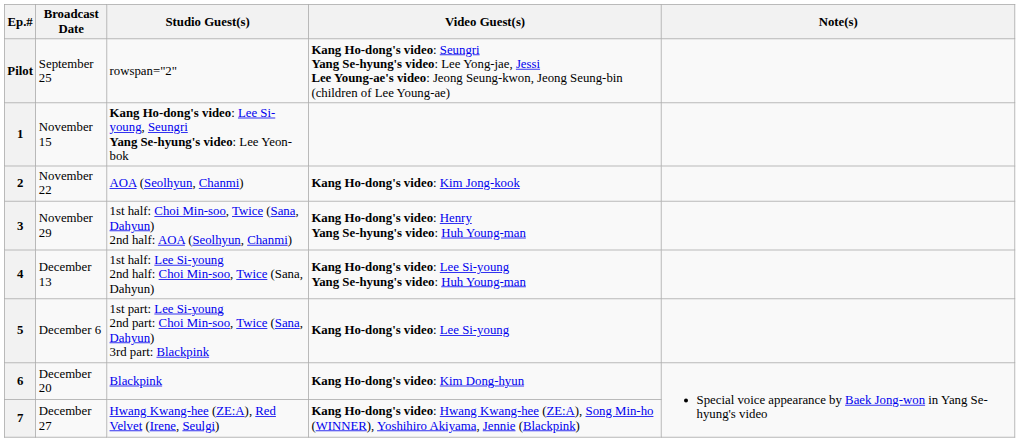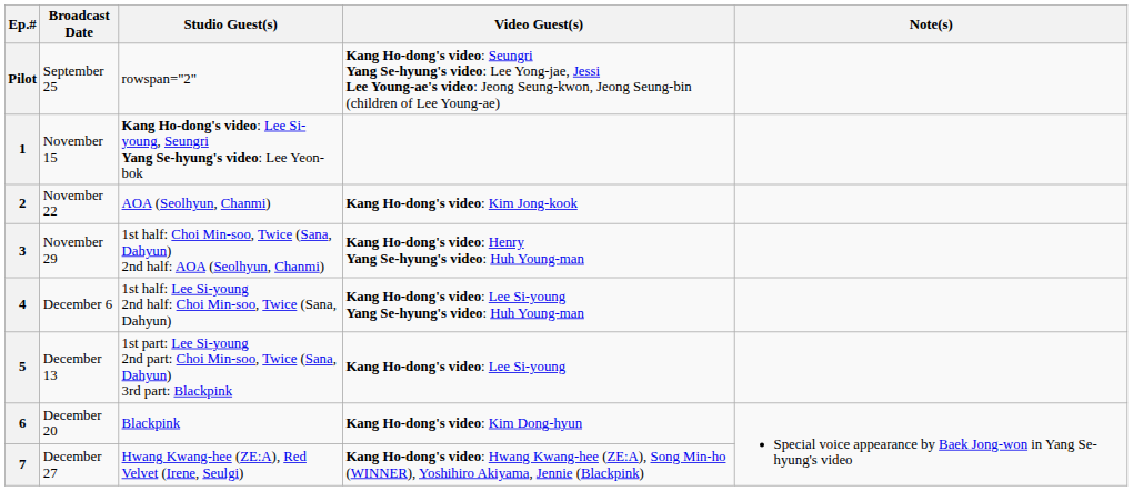4 | Broadcast Date: December 13 -> December 6
5 | Broadcast Date: December 6 -> December 13
